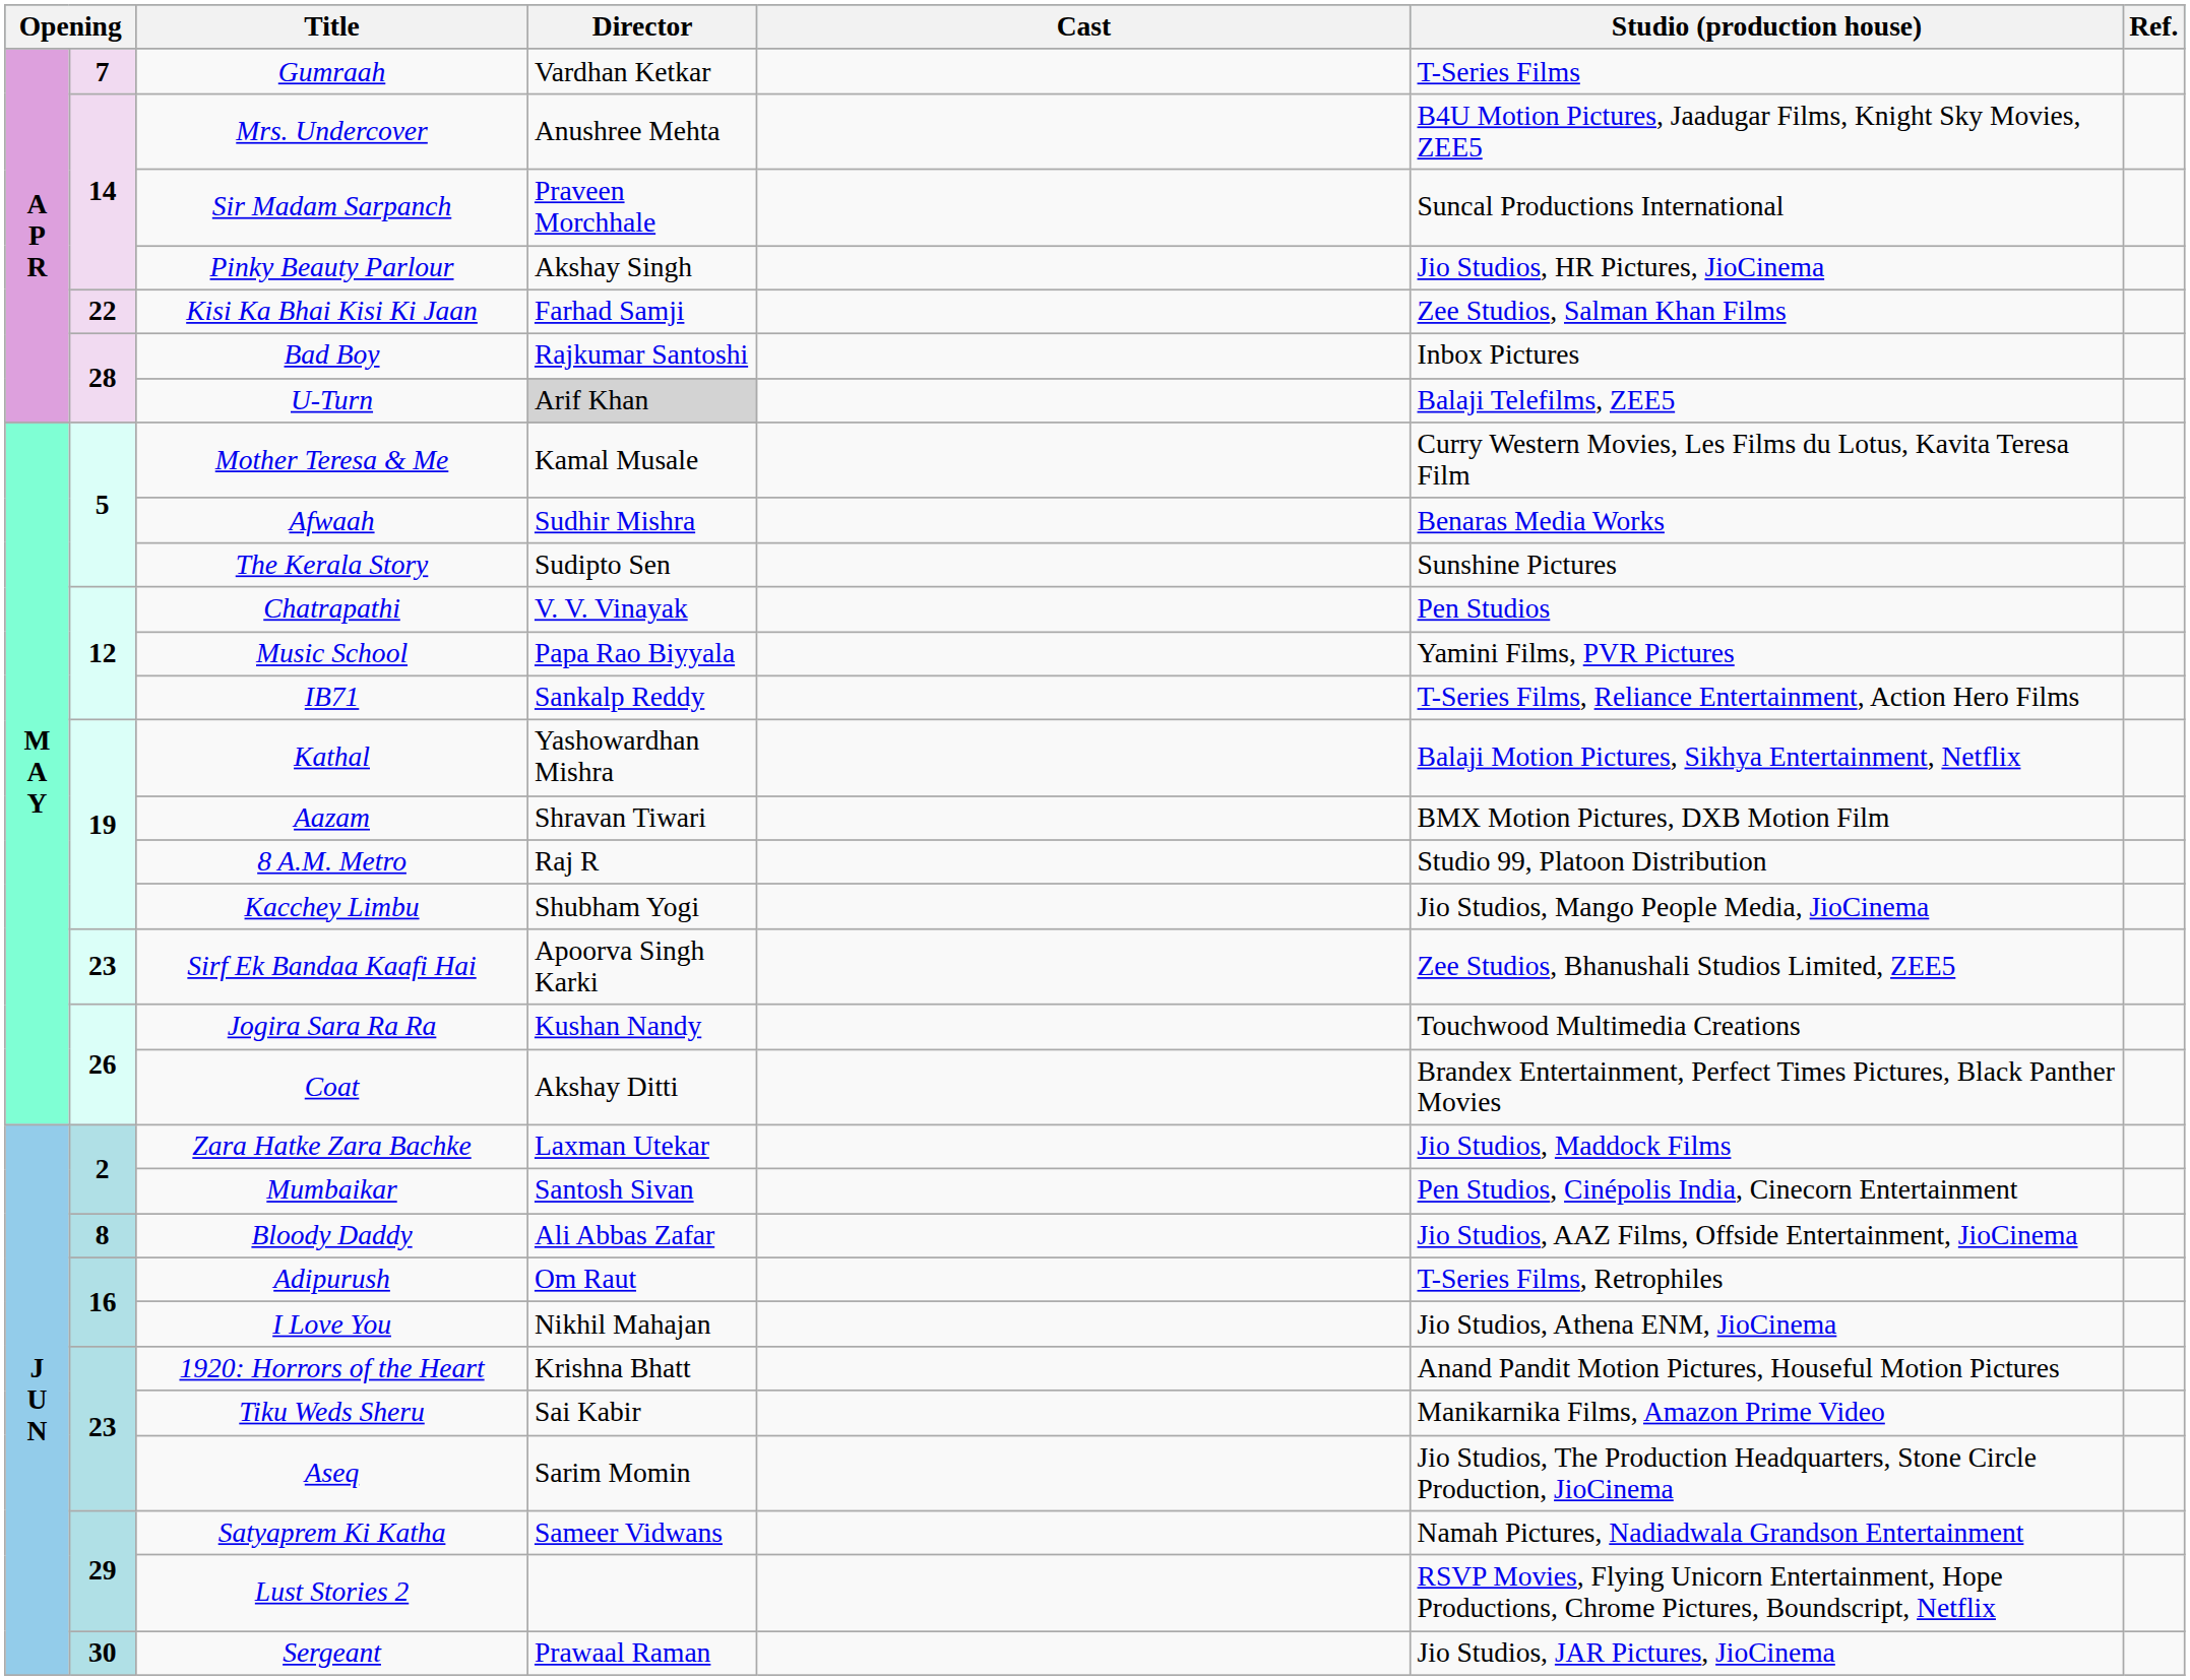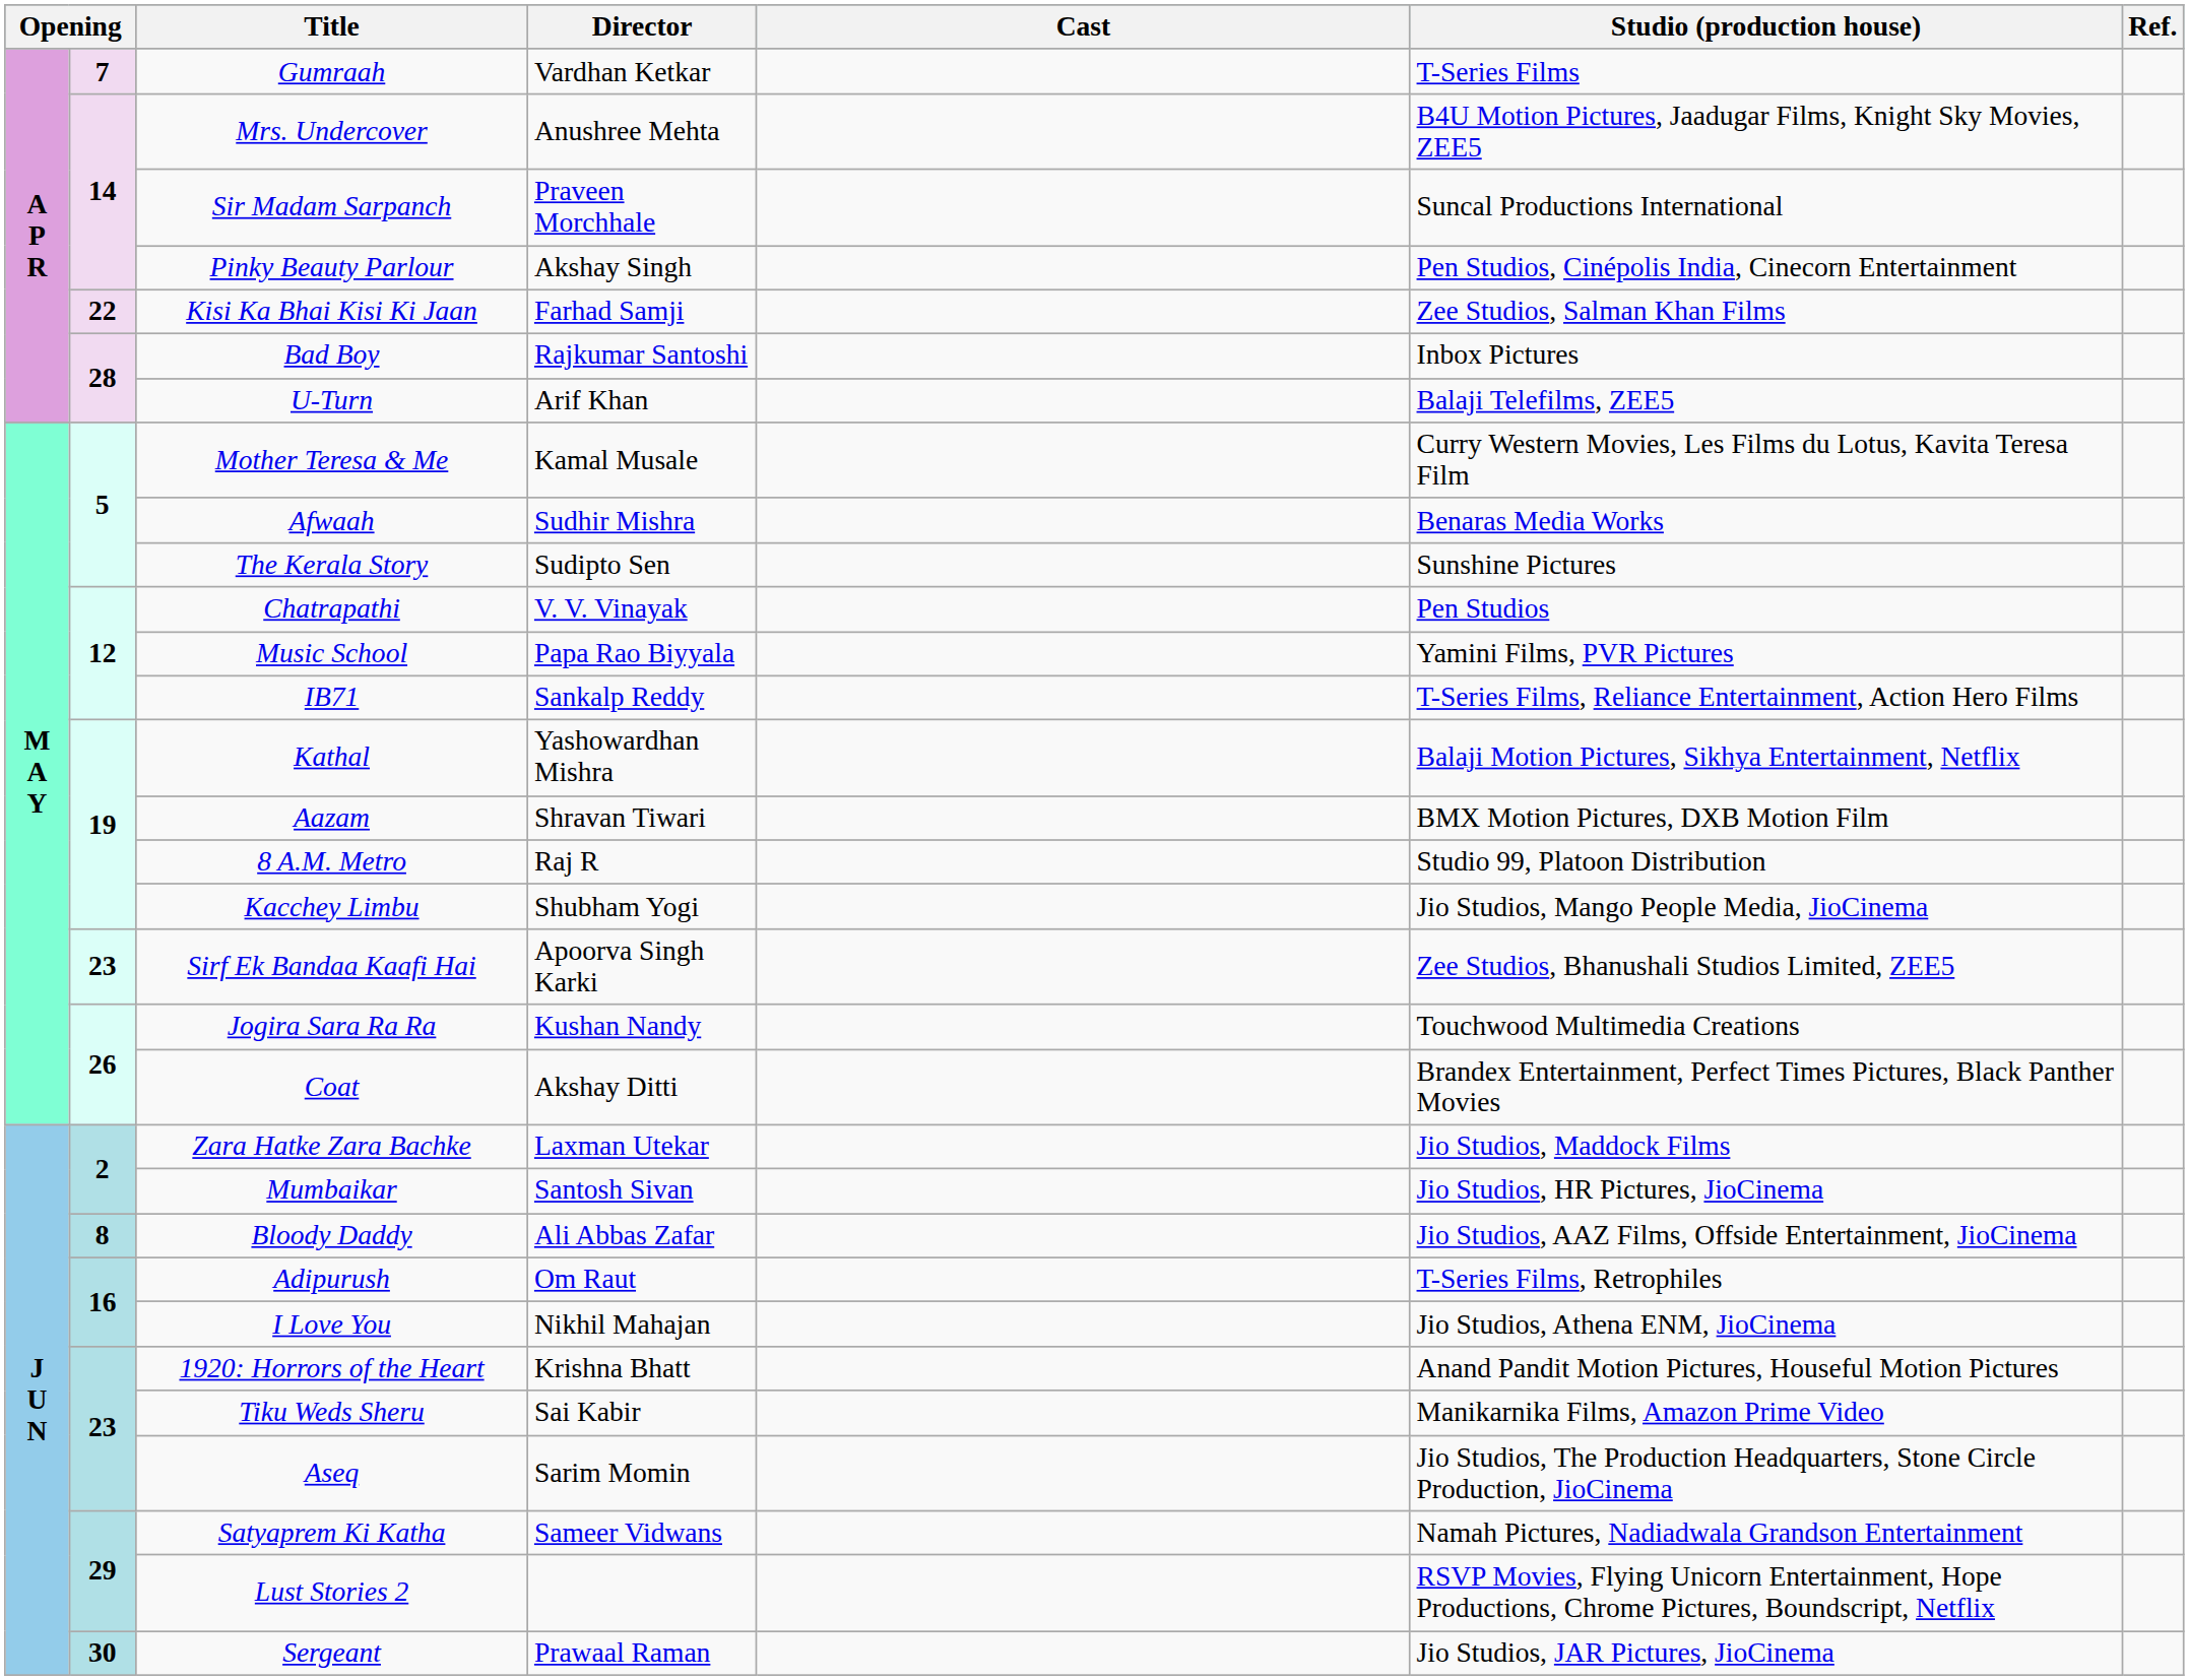Pinky Beauty Parlour | Studio (production house): Jio Studios, HR Pictures, JioCinema -> Pen Studios, Cinépolis India, Cinecorn Entertainment
U-Turn | Director: lightgrey background -> no background
Mumbaikar | Studio (production house): Pen Studios, Cinépolis India, Cinecorn Entertainment -> Jio Studios, HR Pictures, JioCinema
